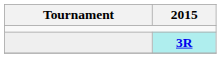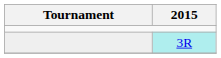row 3 | 2015: bold -> normal
